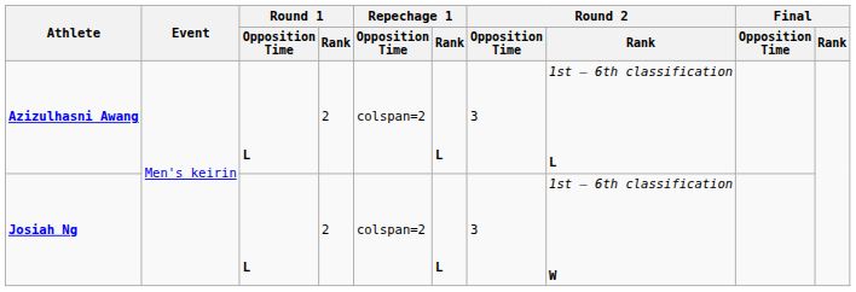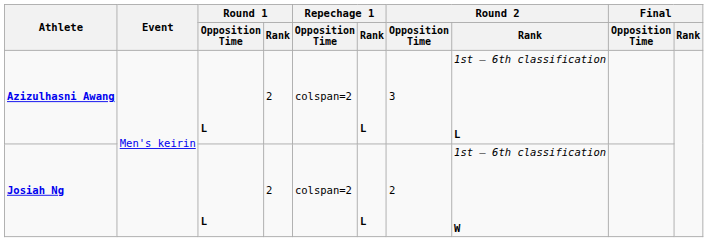Josiah Ng | Round 2 / Opposition Time: 3 -> 2
